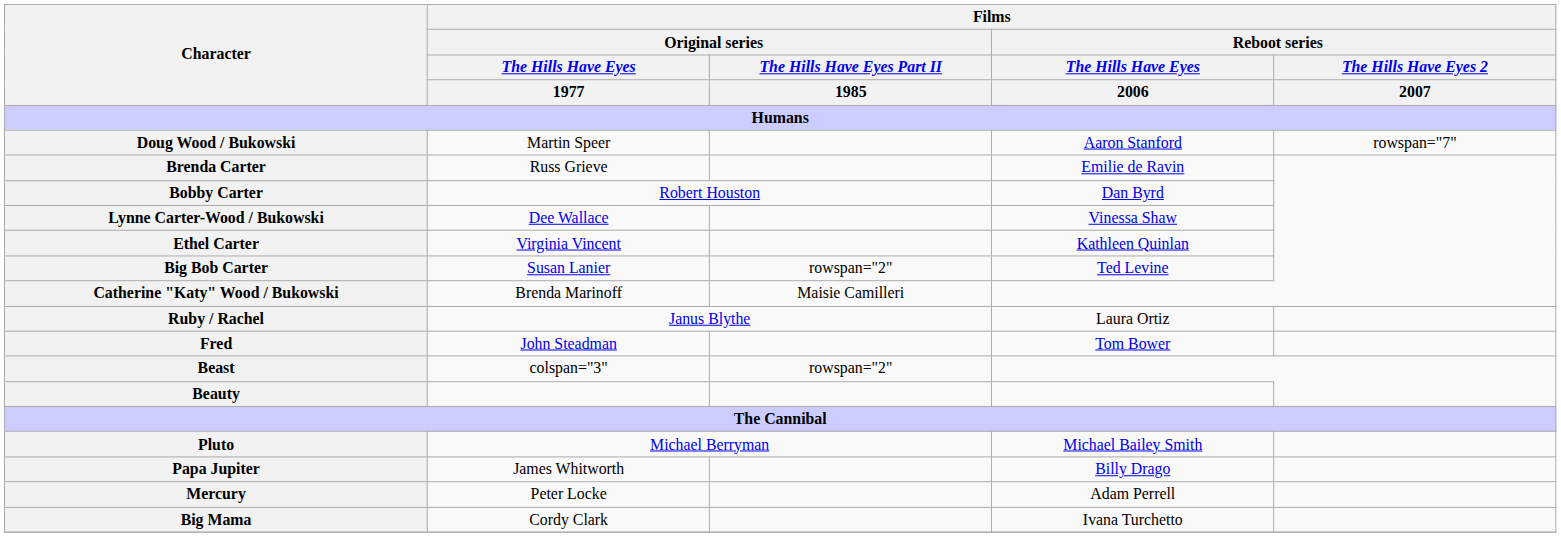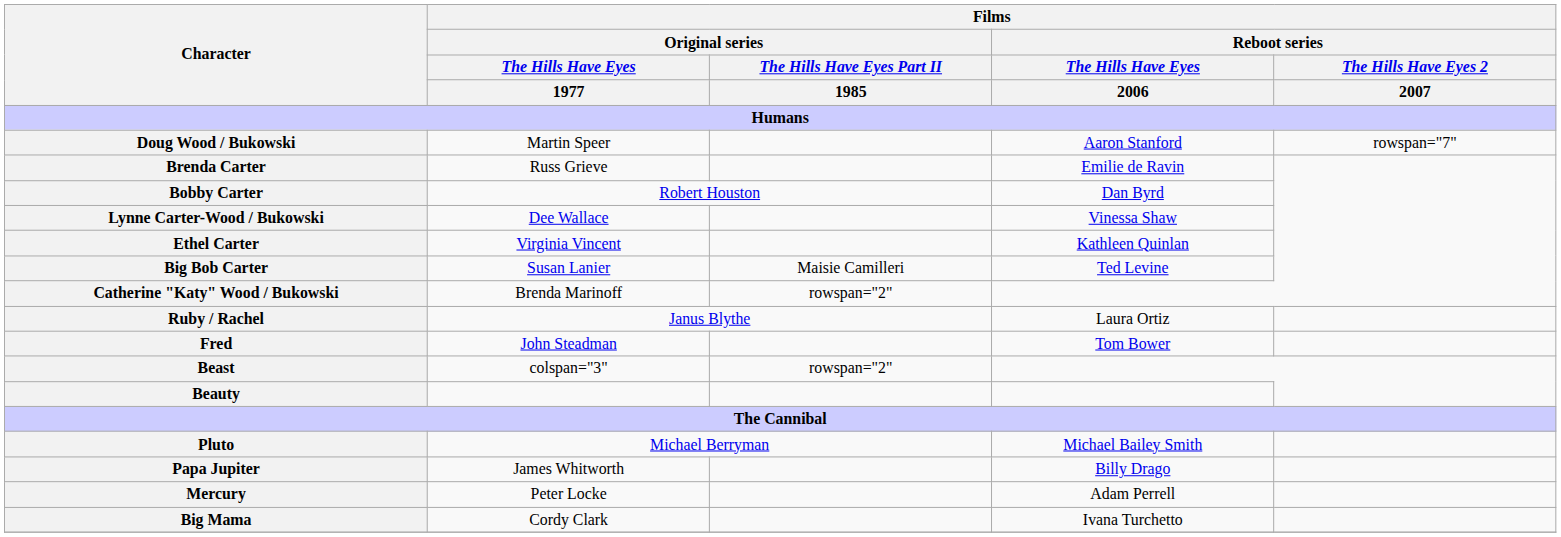Big Bob Carter | Films / Original series / The Hills Have Eyes Part II / 1985: rowspan="2" -> Maisie Camilleri
Catherine "Katy" Wood / Bukowski | Films / Original series / The Hills Have Eyes Part II / 1985: Maisie Camilleri -> rowspan="2"
